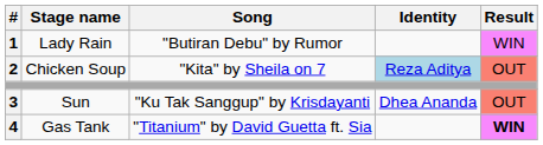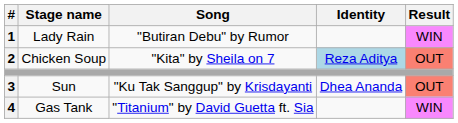4 | Result: bold -> normal
